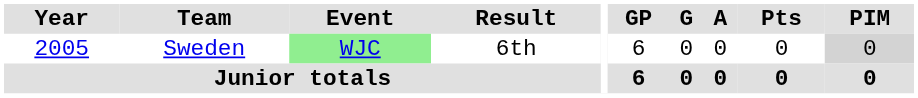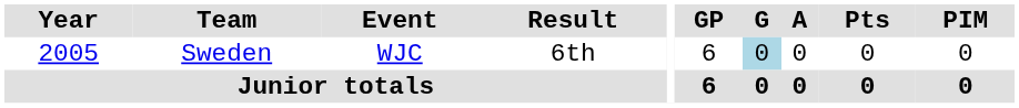Sweden | Event: lightgreen background -> no background
Sweden | G: no background -> lightblue background
Sweden | PIM: lightgrey background -> no background
